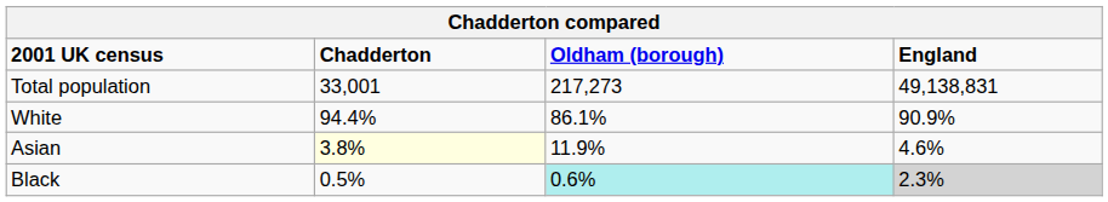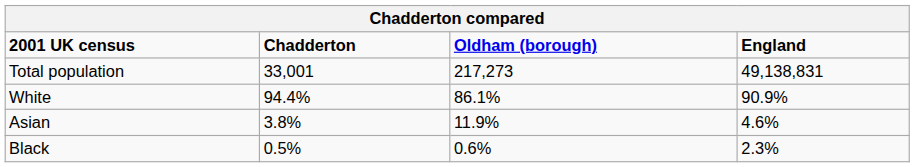Asian | Chadderton: lightyellow background -> no background
Black | Oldham (borough): paleturquoise background -> no background
Black | England: lightgrey background -> no background
